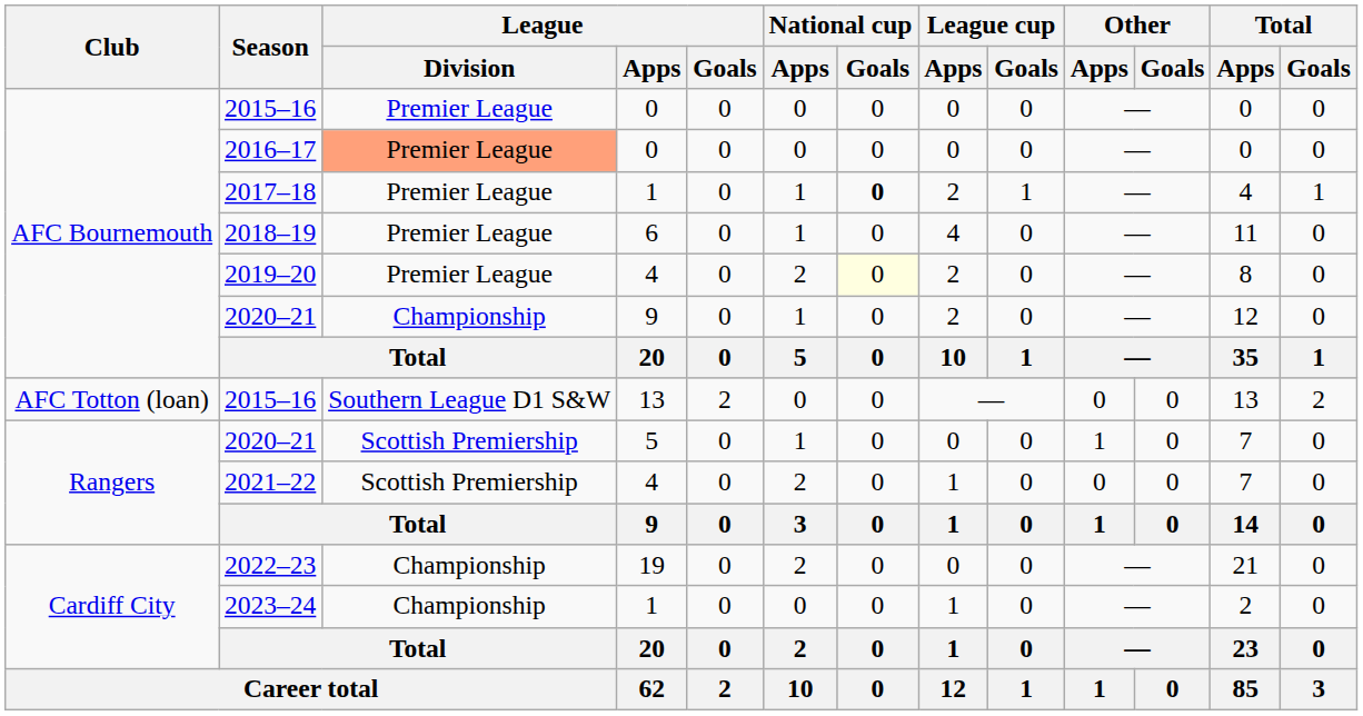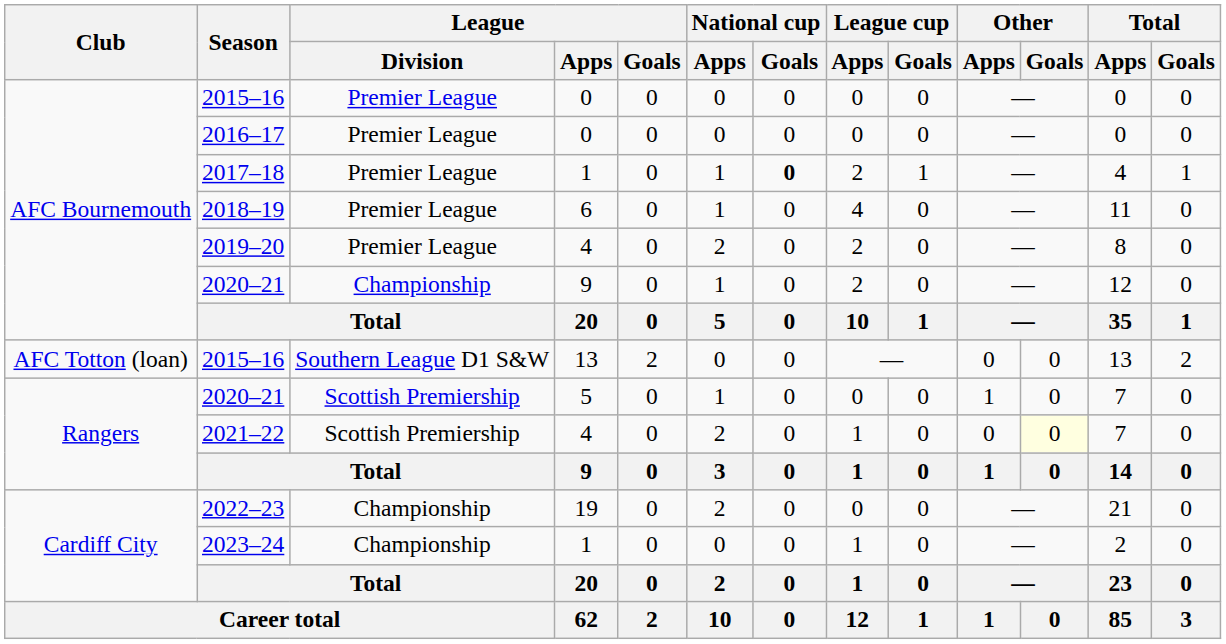2016–17 | League / Division: lightsalmon background -> no background
2019–20 | National cup / Goals: lightyellow background -> no background
2021–22 | Other / Goals: no background -> lightyellow background
